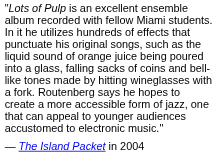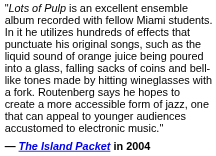row 2 | column 1: normal -> bold
